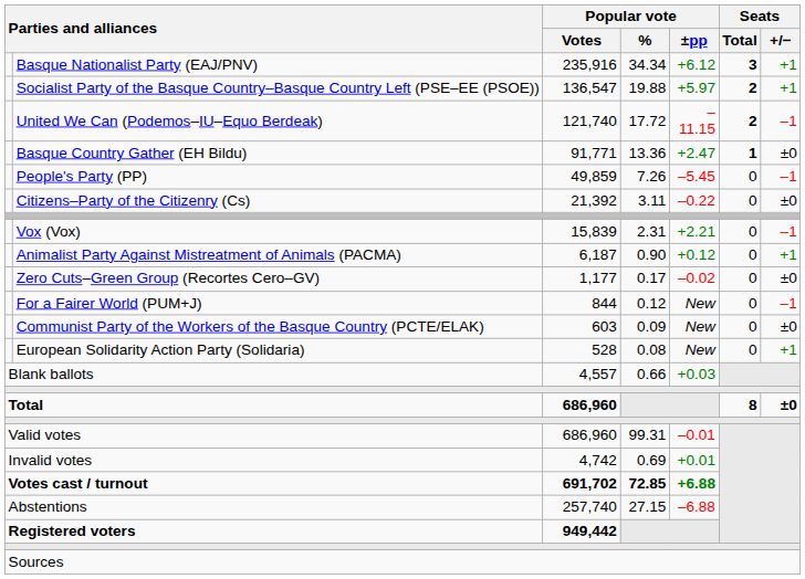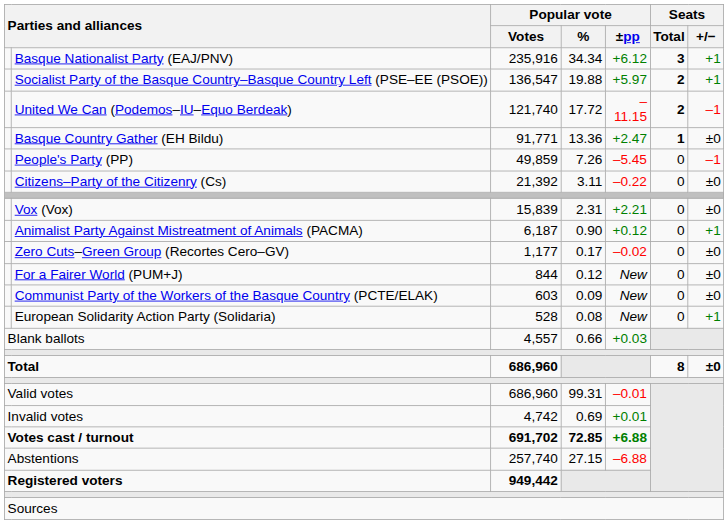Vox (Vox) | Seats / +/−: –1 -> ±0
For a Fairer World (PUM+J) | Seats / +/−: –1 -> ±0
